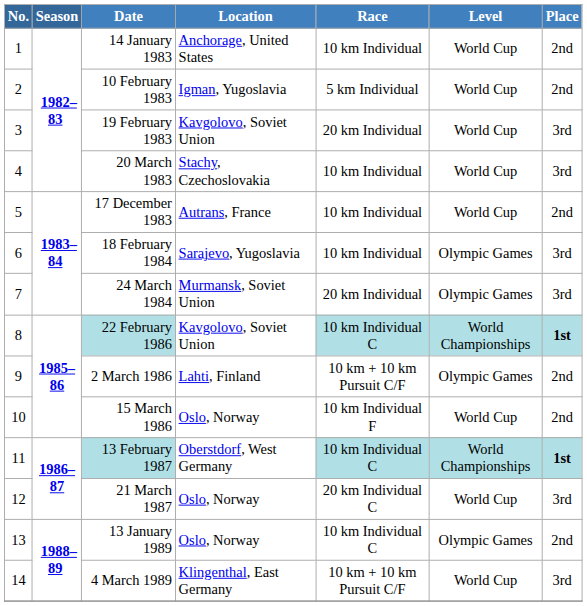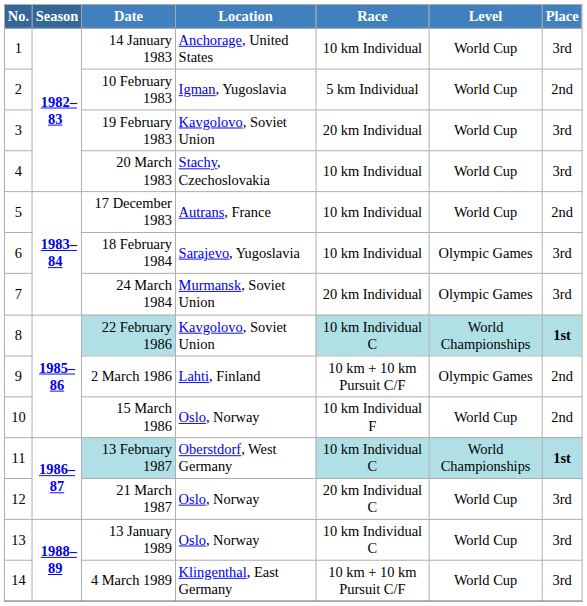14 January 1983 | Place: 2nd -> 3rd
13 January 1989 | Level: Olympic Games -> World Cup
13 January 1989 | Place: 2nd -> 3rd
